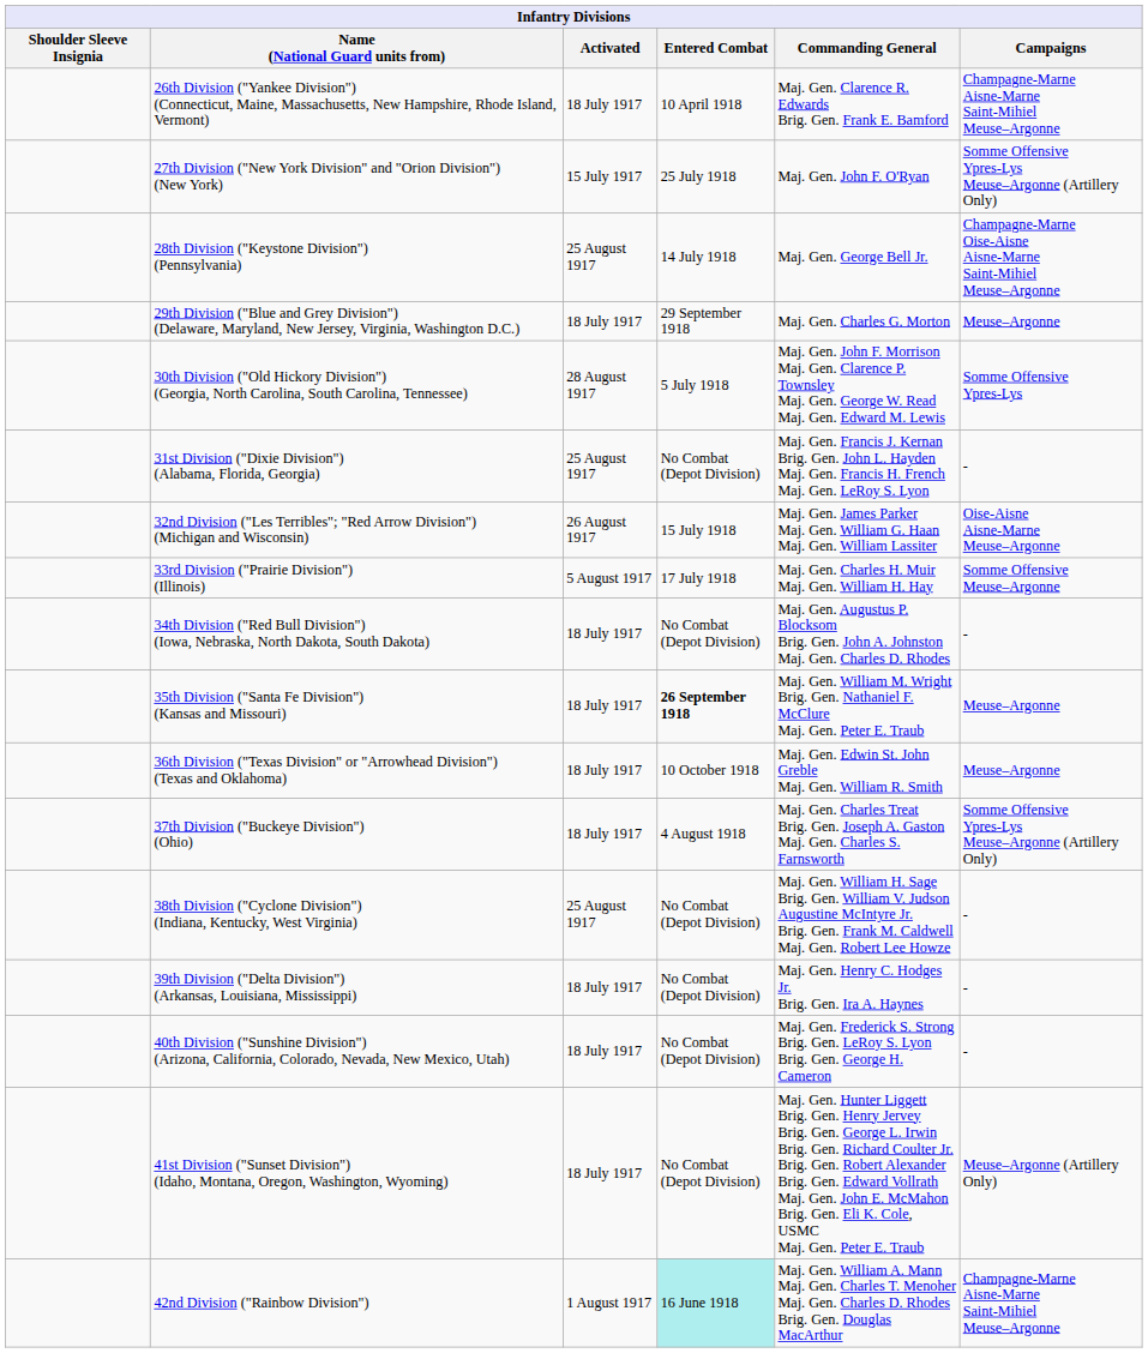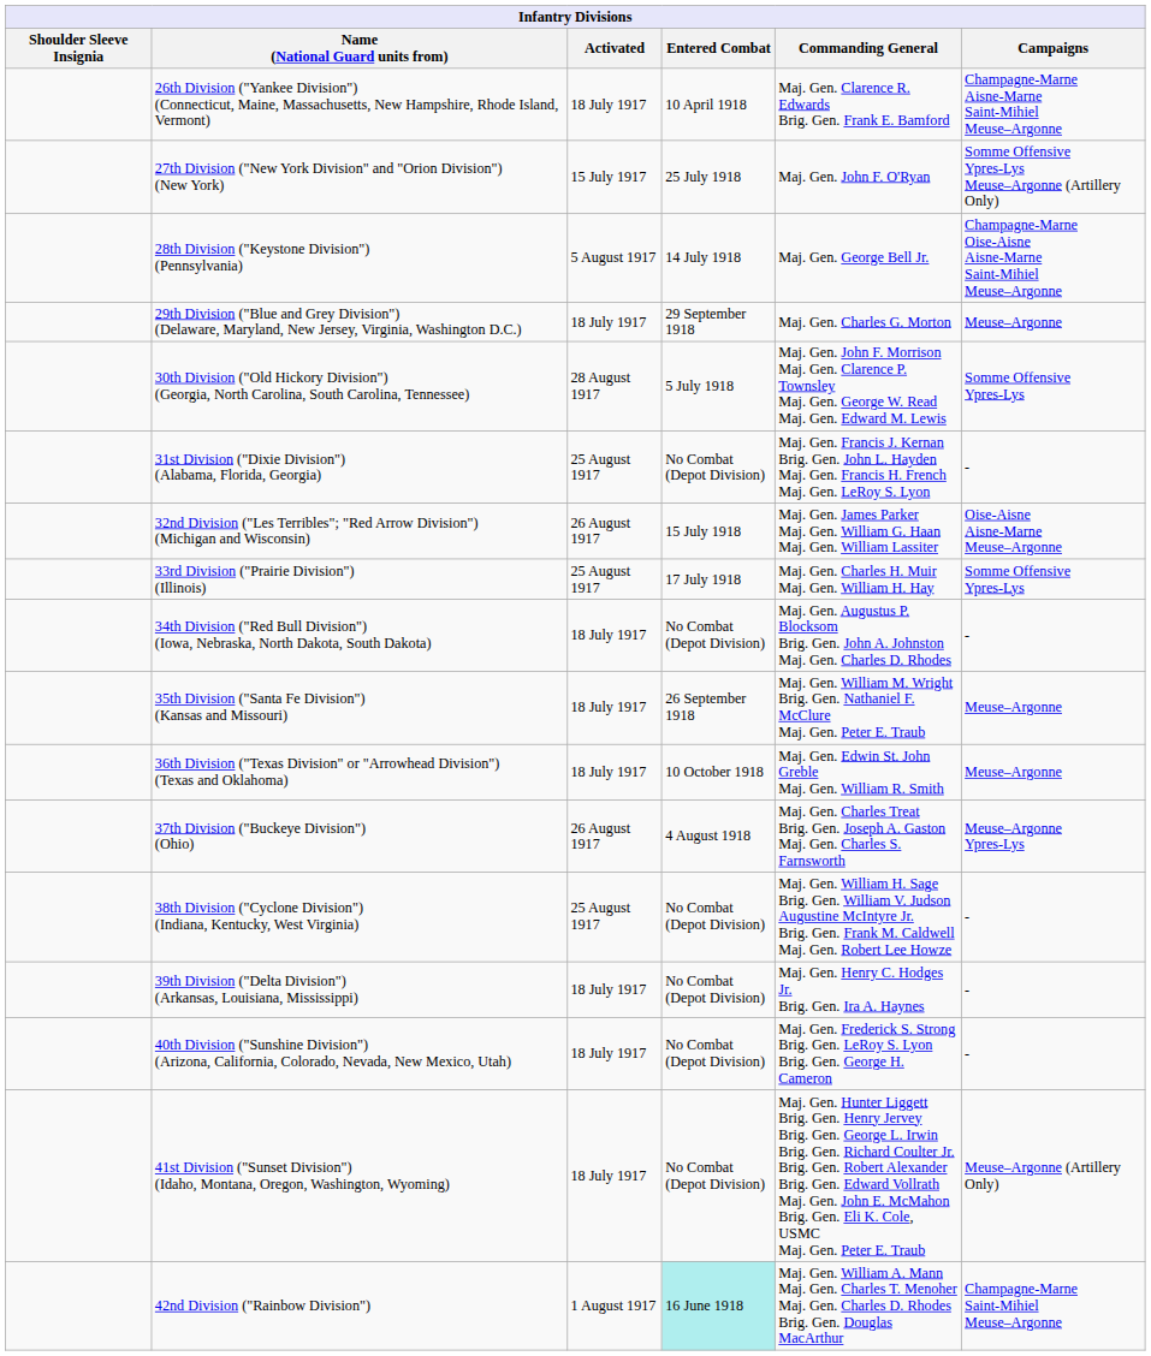28th Division ("Keystone Division") (Pennsylvania) | Activated: 25 August 1917 -> 5 August 1917
33rd Division ("Prairie Division") (Illinois) | Activated: 5 August 1917 -> 25 August 1917
33rd Division ("Prairie Division") (Illinois) | Campaigns: Somme Offensive Meuse–Argonne -> Somme Offensive Ypres-Lys
35th Division ("Santa Fe Division") (Kansas and Missouri) | Entered Combat: bold -> normal
37th Division ("Buckeye Division") (Ohio) | Activated: 18 July 1917 -> 26 August 1917
37th Division ("Buckeye Division") (Ohio) | Campaigns: Somme Offensive Ypres-Lys Meuse–Argonne (Artillery Only) -> Meuse–Argonne Ypres-Lys
42nd Division ("Rainbow Division") | Campaigns: Champagne-Marne Aisne-Marne Saint-Mihiel Meuse–Argonne -> Champagne-Marne Saint-Mihiel Meuse–Argonne
